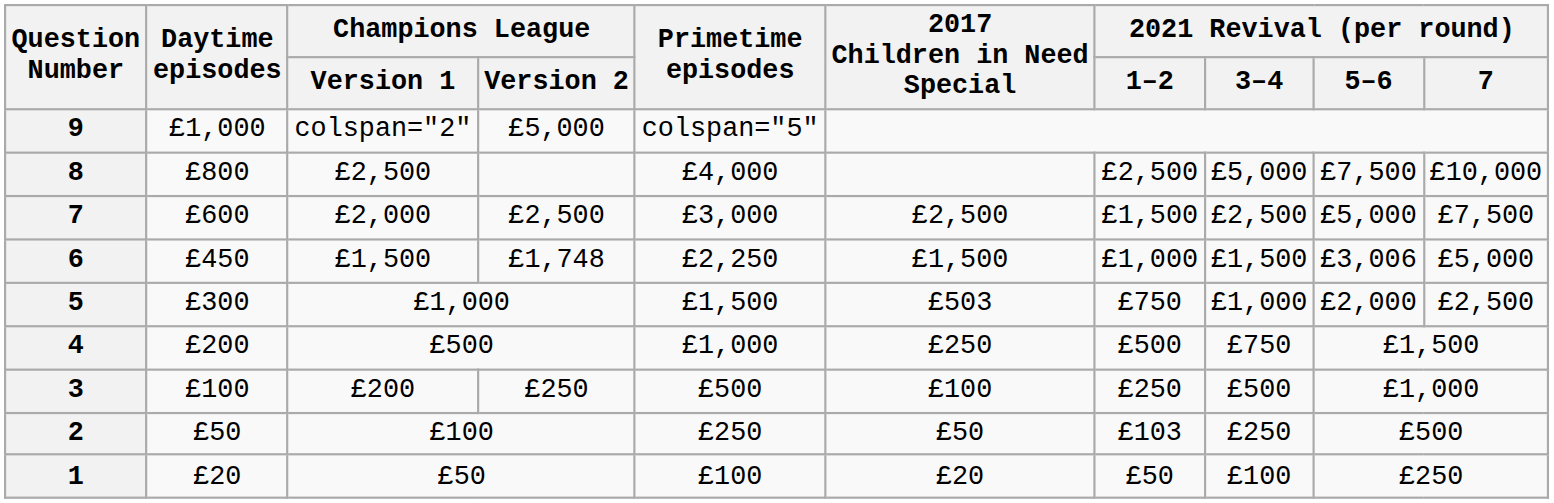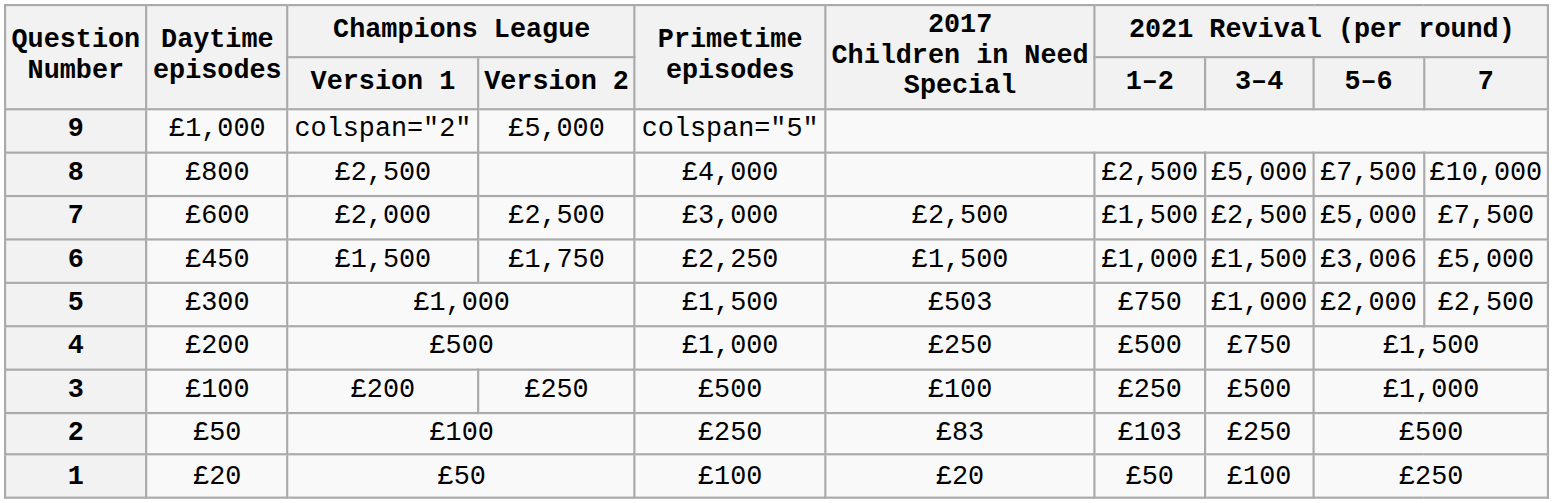6 | Champions League / Version 2: £1,748 -> £1,750
2 | 2017 Children in Need Special: £50 -> £83
